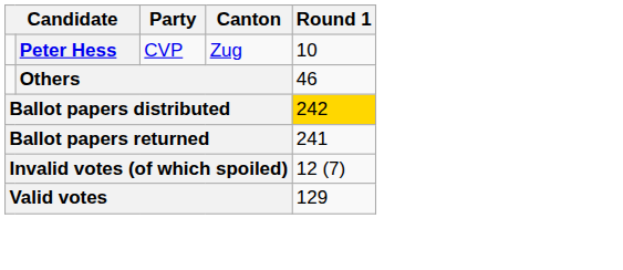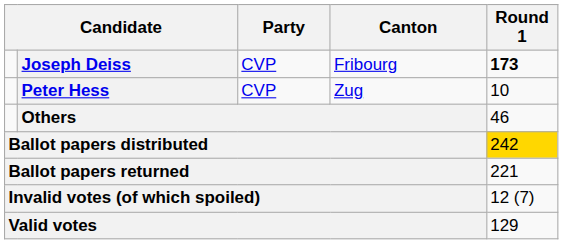+ row: Joseph Deiss | CVP | Fribourg | 173
Ballot papers returned | Round 1: 241 -> 221
